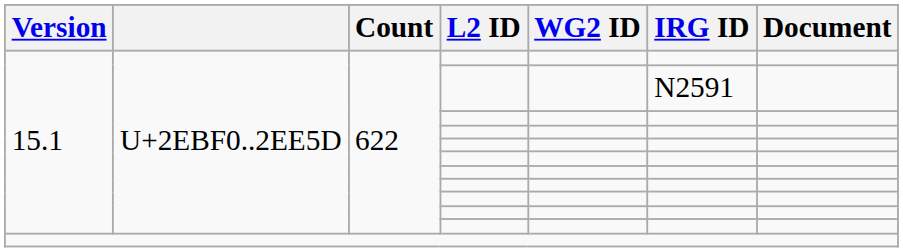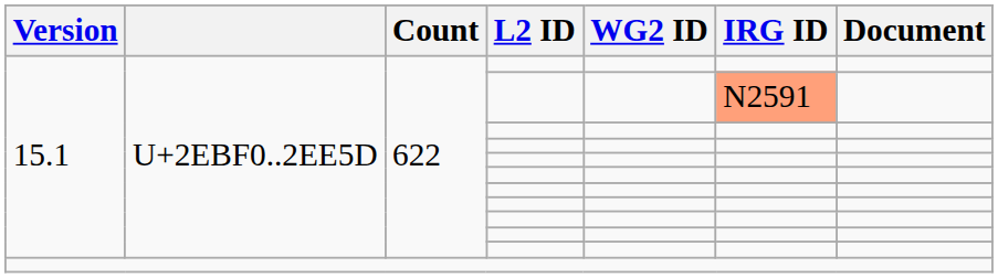row 3 | IRG ID: no background -> lightsalmon background
